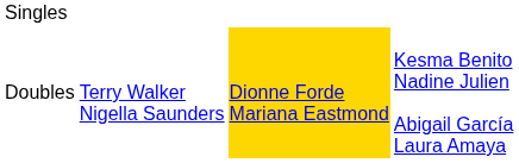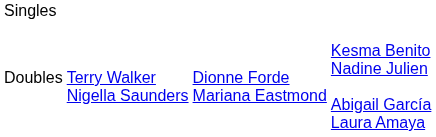Doubles | column 3: gold background -> no background
